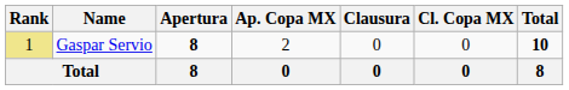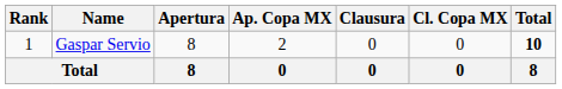Gaspar Servio | Rank: khaki background -> no background
Gaspar Servio | Apertura: bold -> normal
